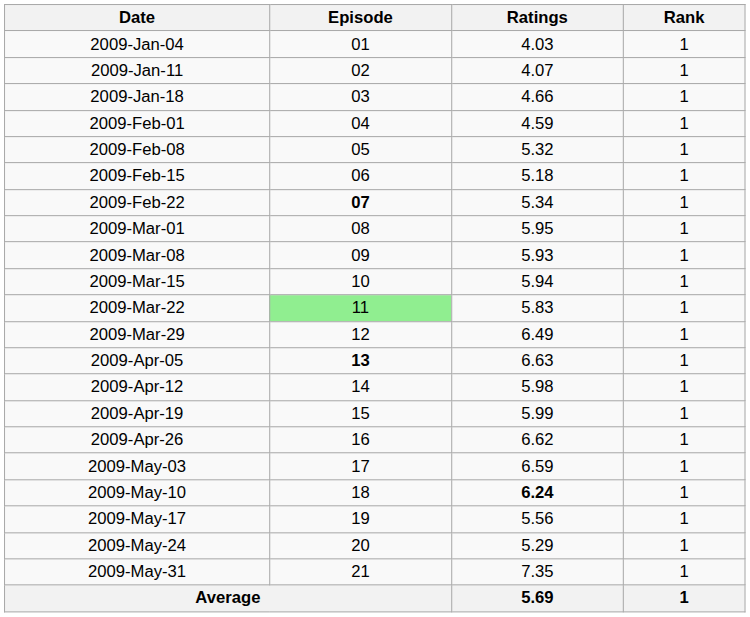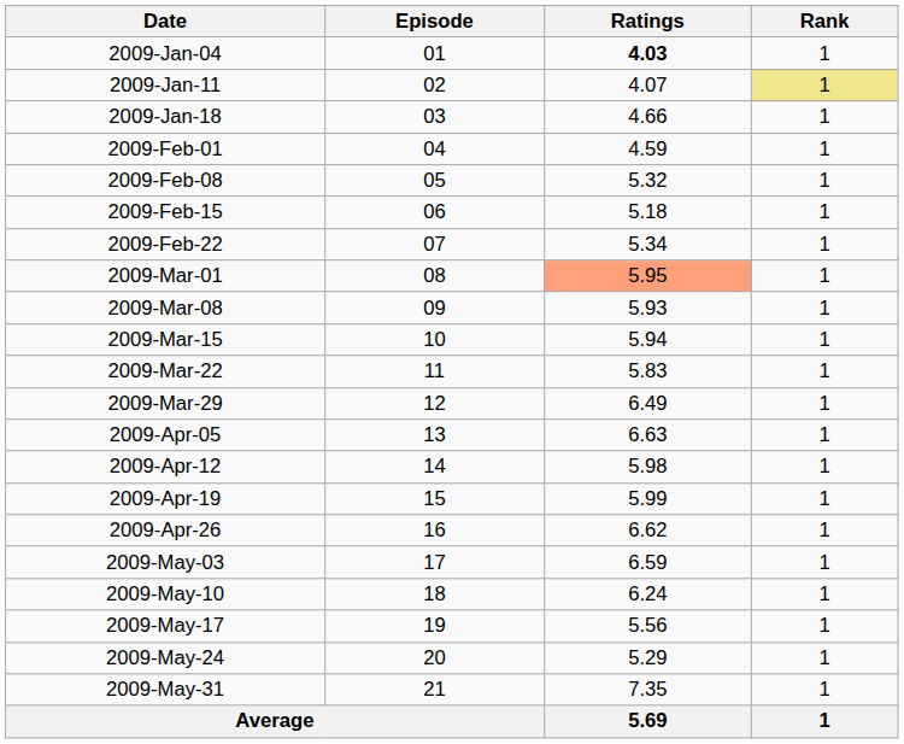2009-Jan-04 | Ratings: normal -> bold
2009-Jan-11 | Rank: no background -> khaki background
2009-Feb-22 | Episode: bold -> normal
2009-Mar-01 | Ratings: no background -> lightsalmon background
2009-Mar-22 | Episode: lightgreen background -> no background
2009-Apr-05 | Episode: bold -> normal
2009-May-10 | Ratings: bold -> normal
